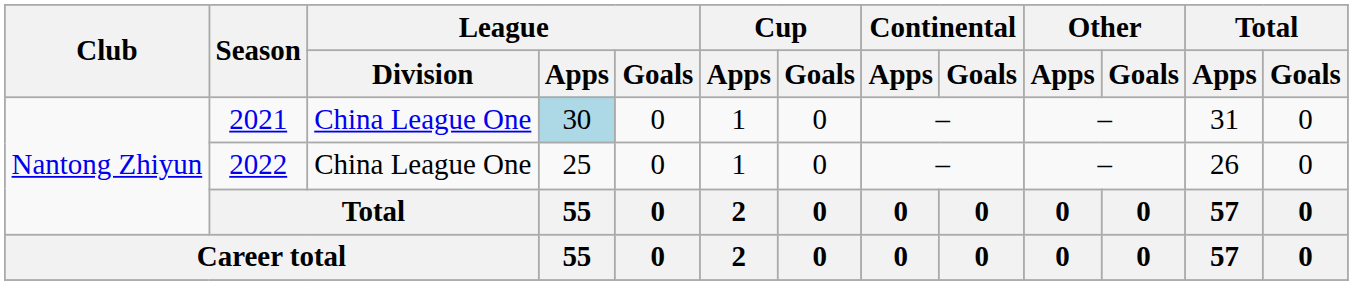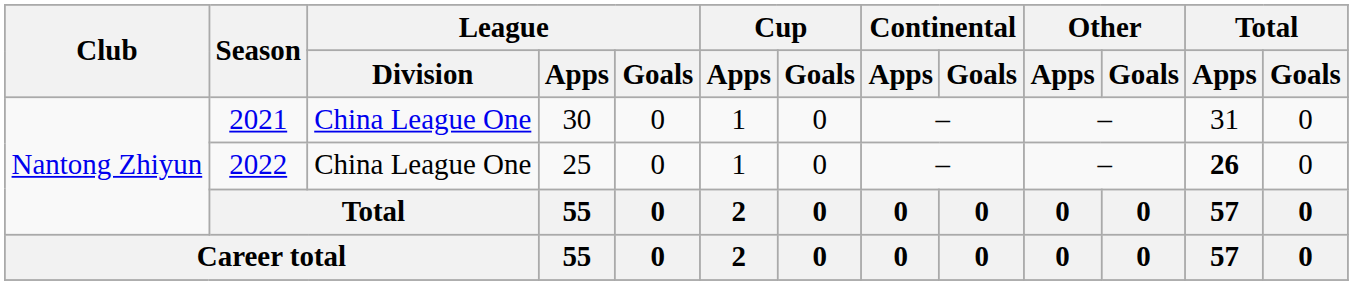2021 | League / Apps: lightblue background -> no background
2022 | Total / Apps: normal -> bold
